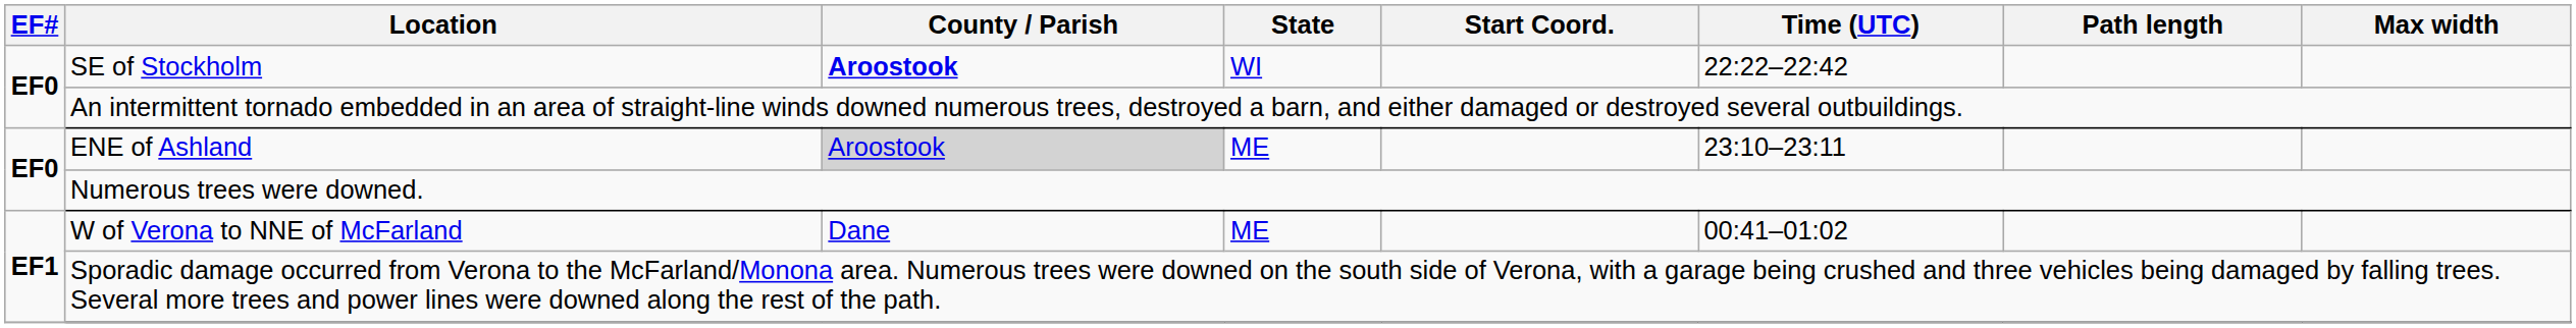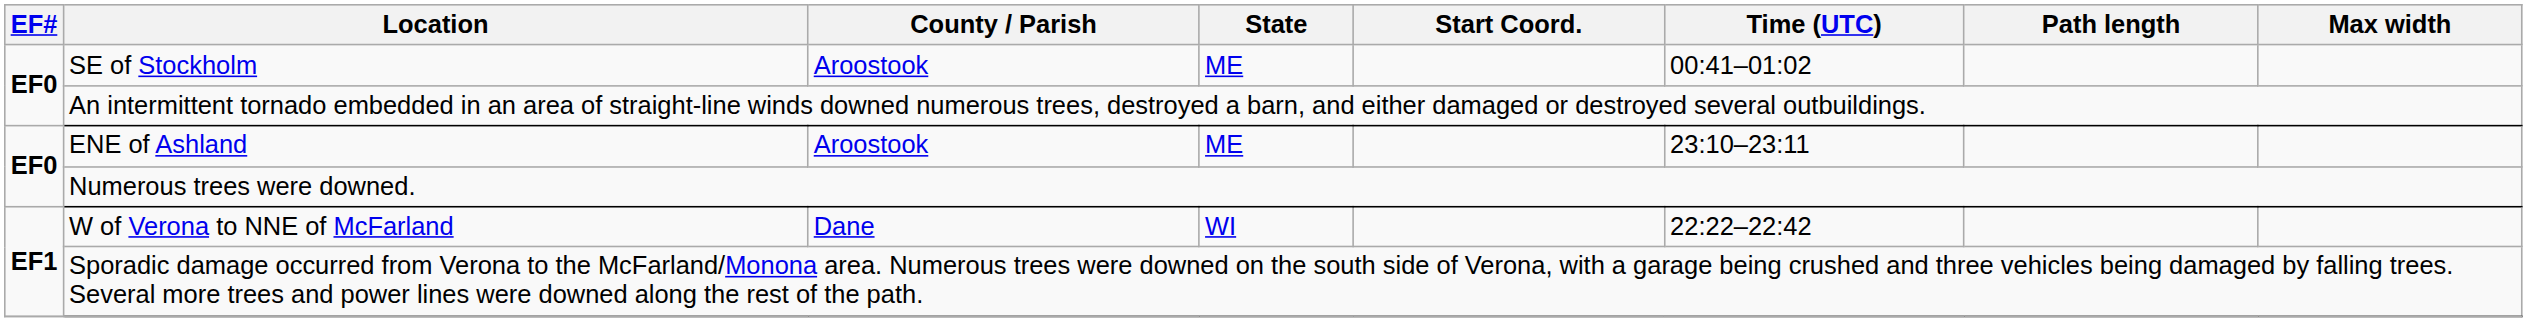SE of Stockholm | County / Parish: bold -> normal
SE of Stockholm | State: WI -> ME
SE of Stockholm | Time (UTC): 22:22–22:42 -> 00:41–01:02
ENE of Ashland | County / Parish: lightgrey background -> no background
W of Verona to NNE of McFarland | State: ME -> WI
W of Verona to NNE of McFarland | Time (UTC): 00:41–01:02 -> 22:22–22:42
